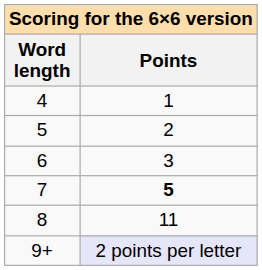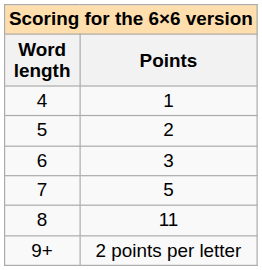7 | Points: bold -> normal
9+ | Points: lavender background -> no background
